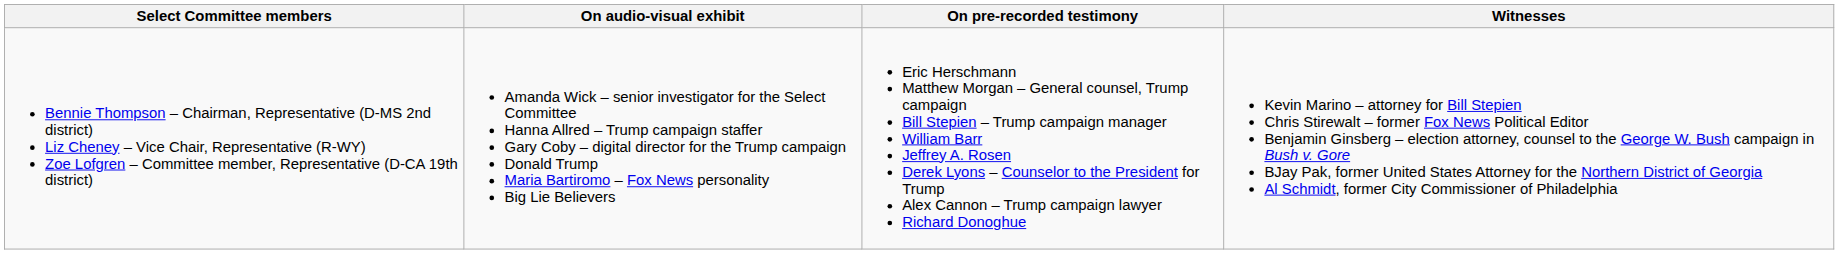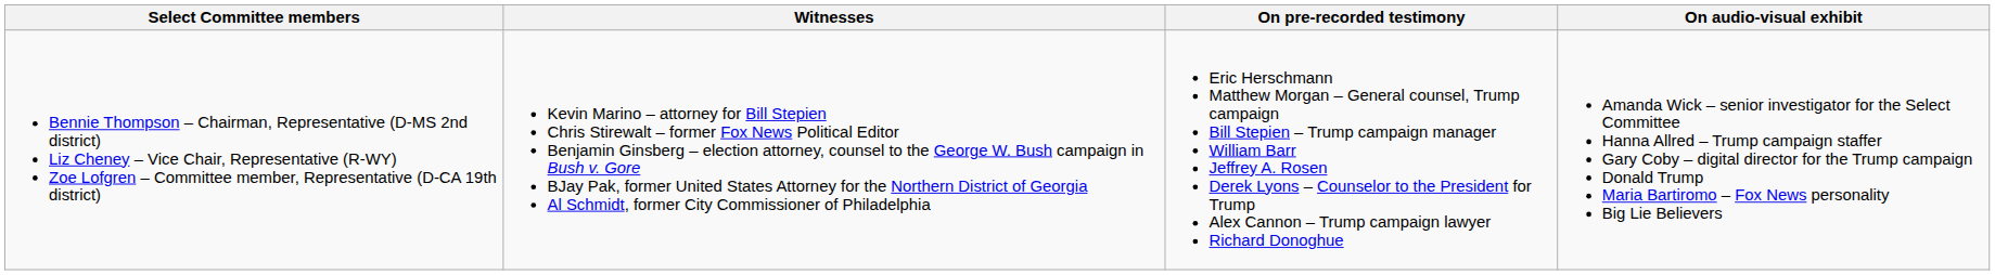columns swapped: Witnesses <-> On audio-visual exhibit
